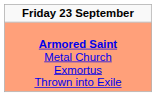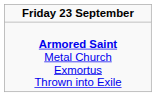Armored Saint Metal Church Exmortus Thrown into Exile | column 1: lightsalmon background -> no background
